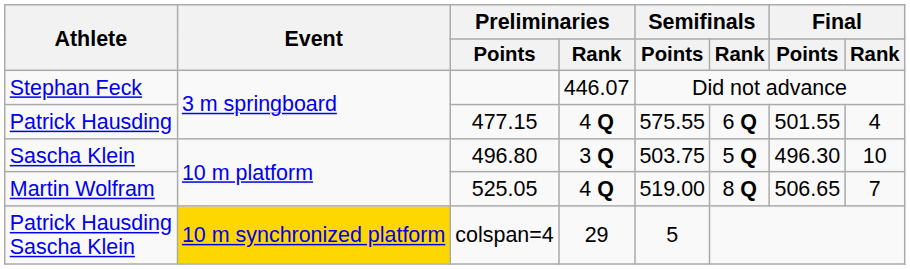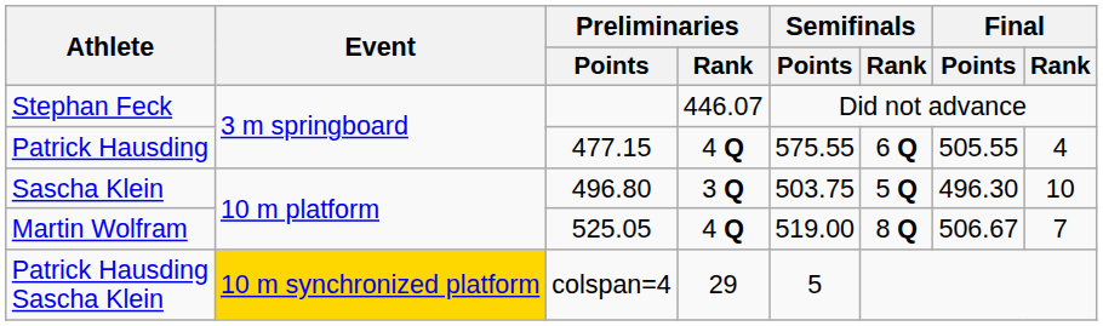Patrick Hausding | Final / Points: 501.55 -> 505.55
Martin Wolfram | Final / Points: 506.65 -> 506.67
